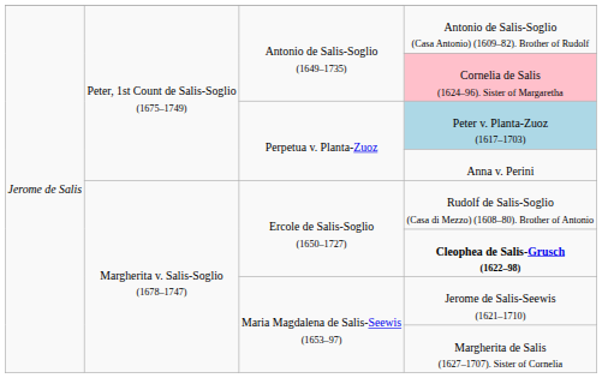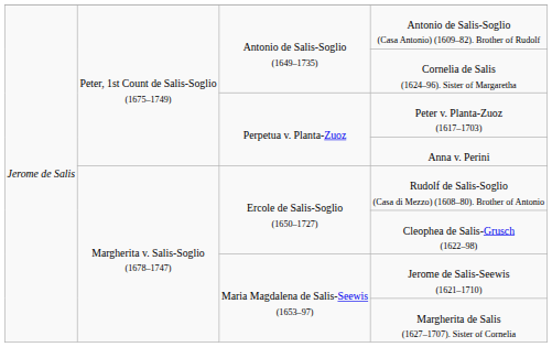Cornelia de Salis (1624–96). Sister of Margaretha | column 4: pink background -> no background
Peter v. Planta-Zuoz (1617–1703) | column 4: lightblue background -> no background
Cleophea de Salis-Grusch (1622–98) | column 4: bold -> normal
